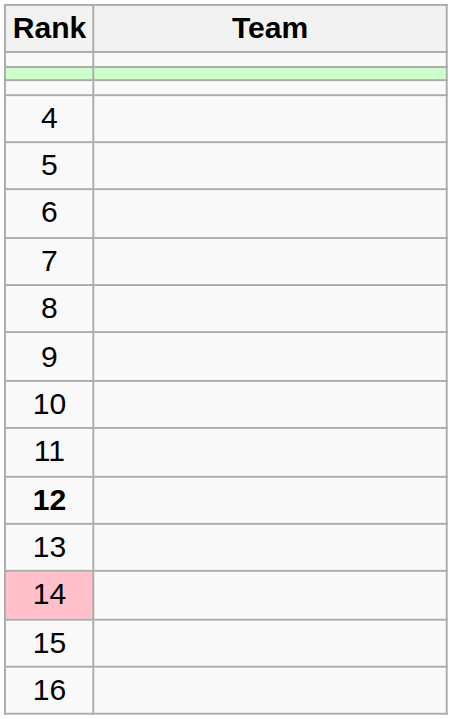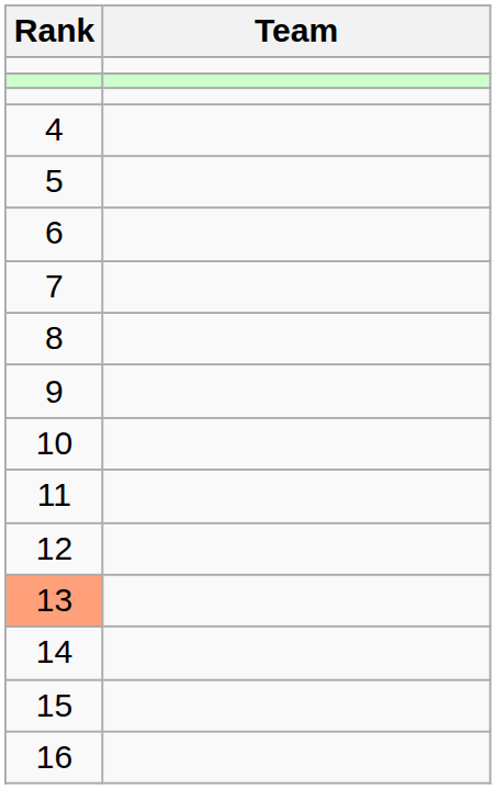row 13 | Rank: bold -> normal
row 14 | Rank: no background -> lightsalmon background
row 15 | Rank: pink background -> no background
